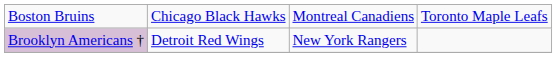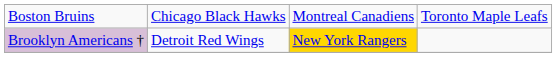Brooklyn Americans † | column 3: no background -> gold background
